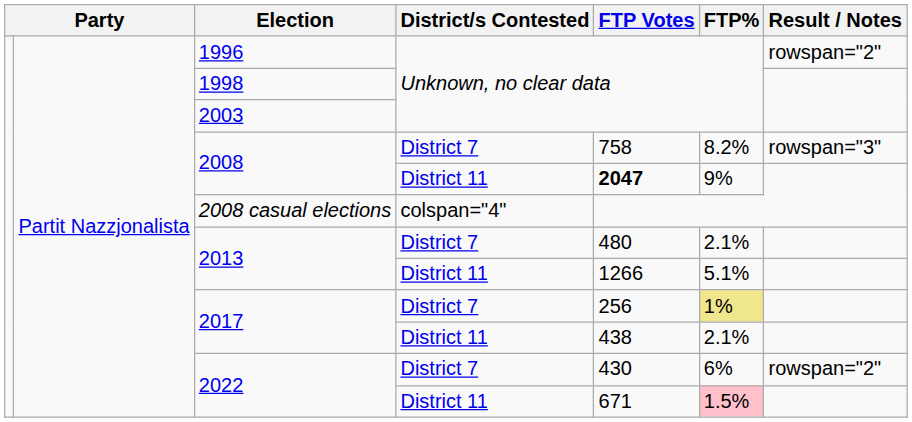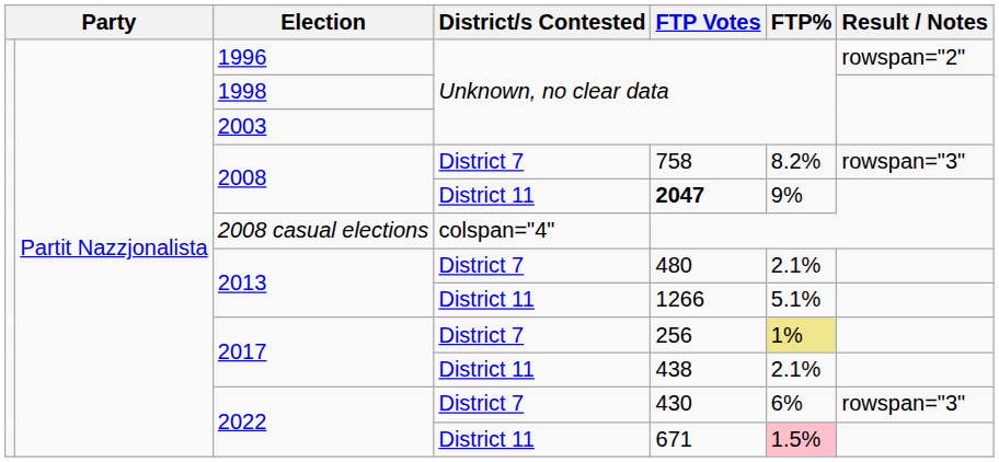2022 / District 7 | Result / Notes: rowspan="2" -> rowspan="3"
